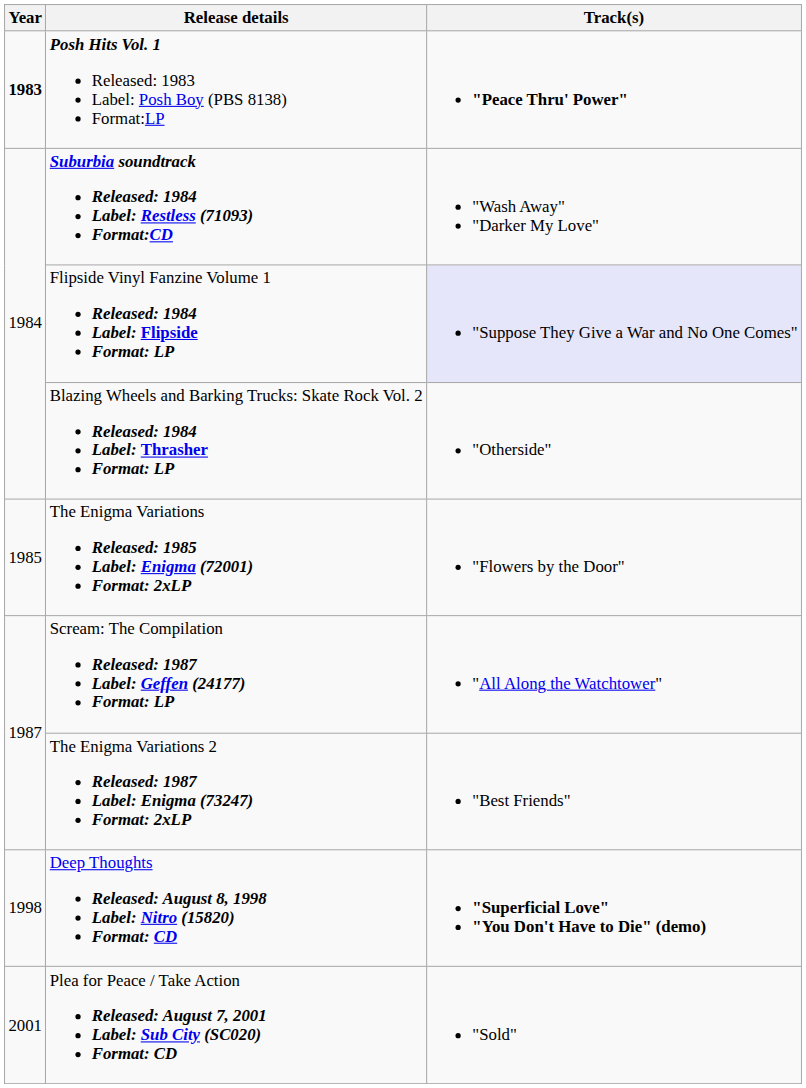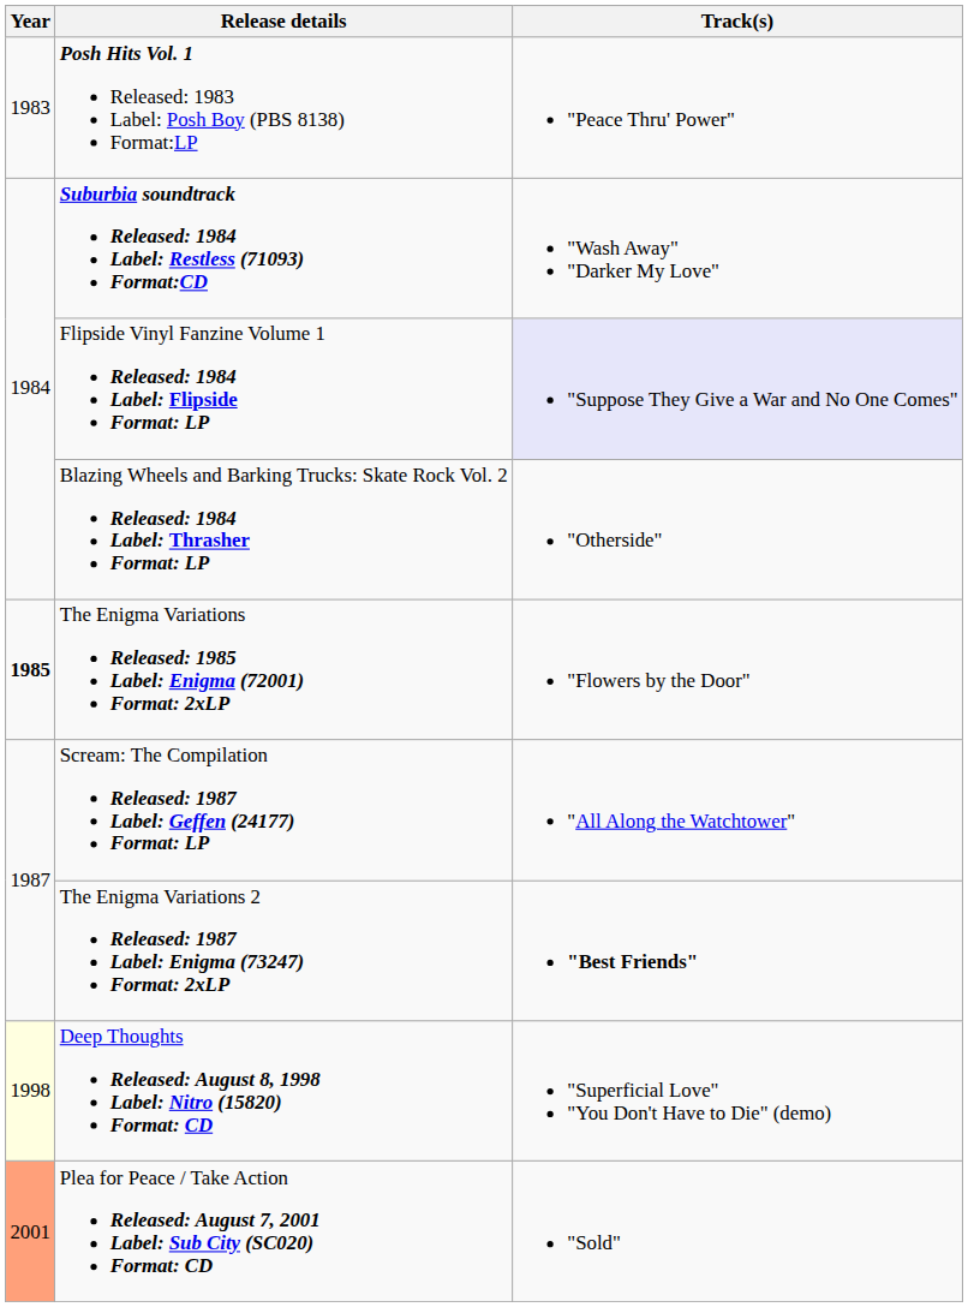row 2 | Year: bold -> normal
row 2 | Track(s): bold -> normal
row 6 | Year: normal -> bold
row 8 | Track(s): normal -> bold
row 9 | Year: no background -> lightyellow background
row 9 | Track(s): bold -> normal
row 10 | Year: no background -> lightsalmon background
